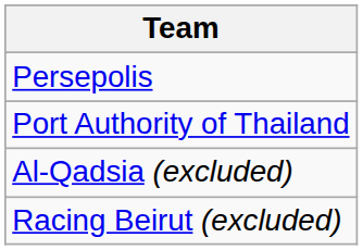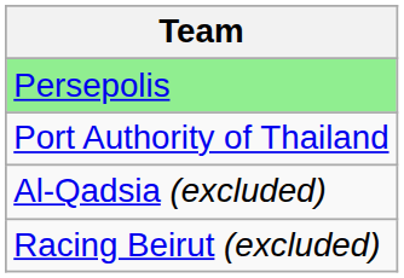row 2 | column 1: no background -> lightgreen background
